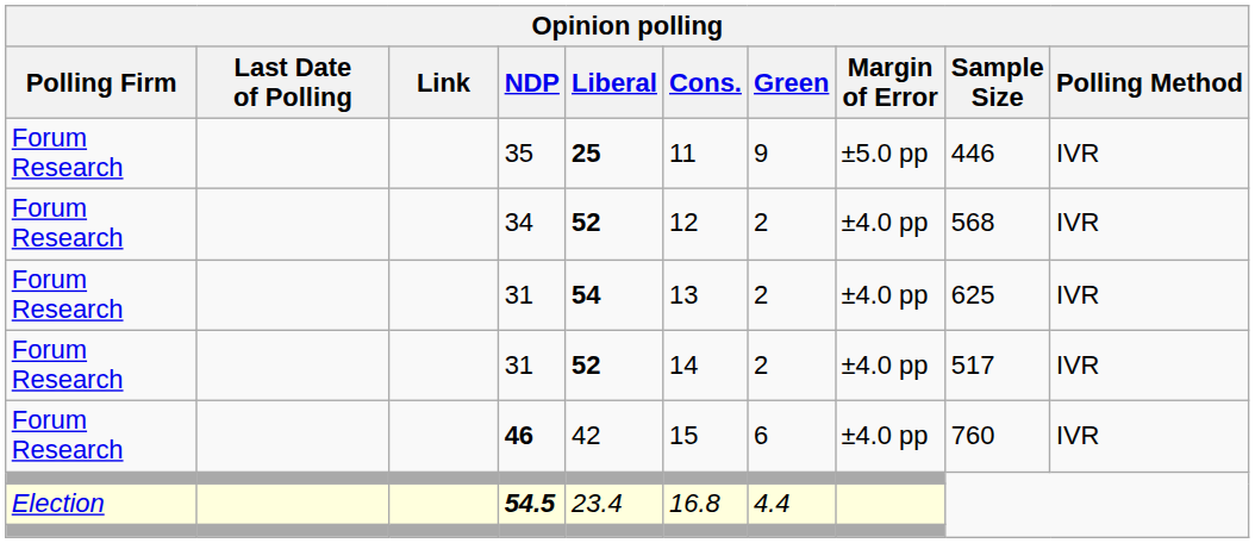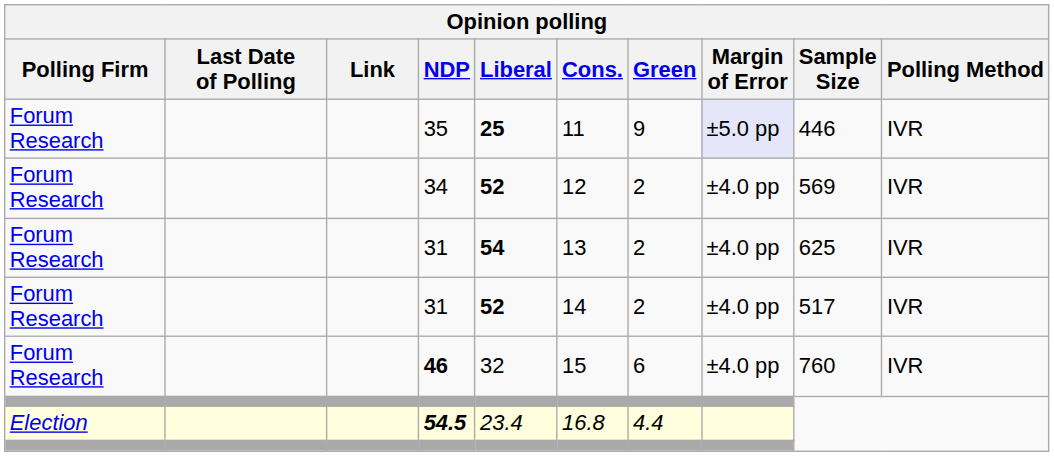35 | Margin of Error: no background -> lavender background
34 | Sample Size: 568 -> 569
46 | Liberal: 42 -> 32
